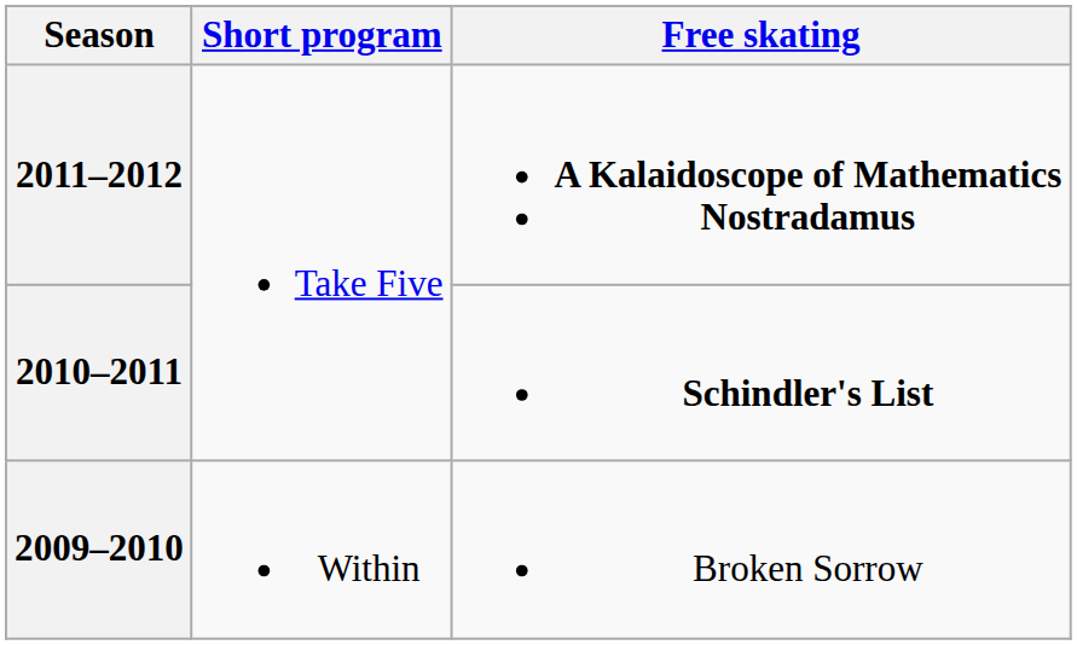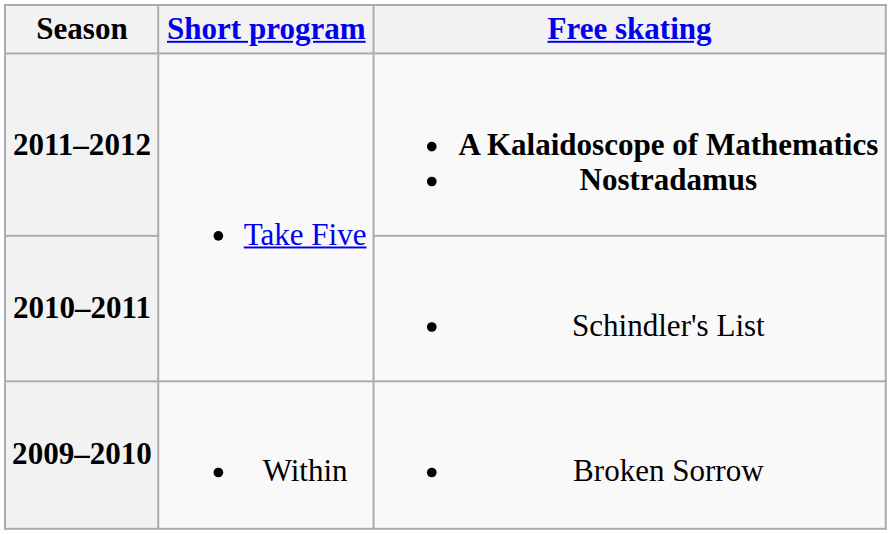2010–2011 | Free skating: bold -> normal
